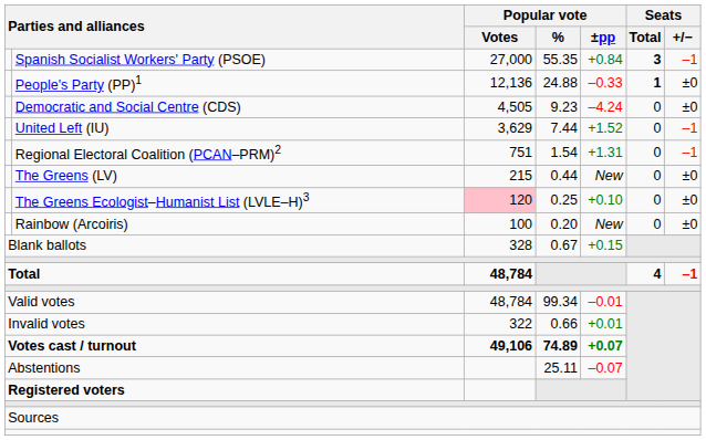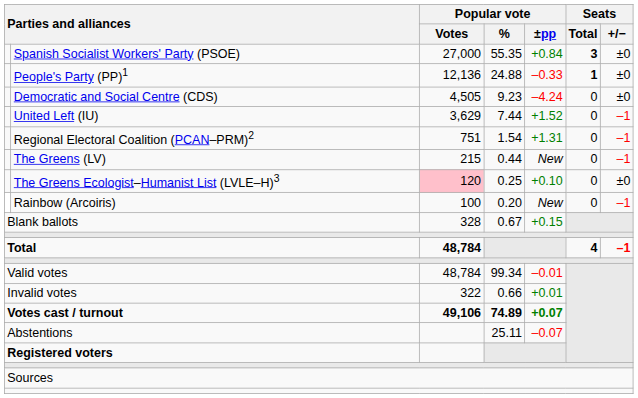Spanish Socialist Workers' Party (PSOE) | Seats / +/−: –1 -> ±0
The Greens (LV) | Seats / +/−: ±0 -> –1
Rainbow (Arcoiris) | Seats / +/−: ±0 -> –1
